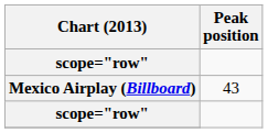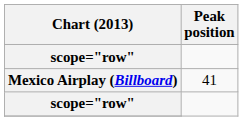Mexico Airplay (Billboard) | Peak position: 43 -> 41
